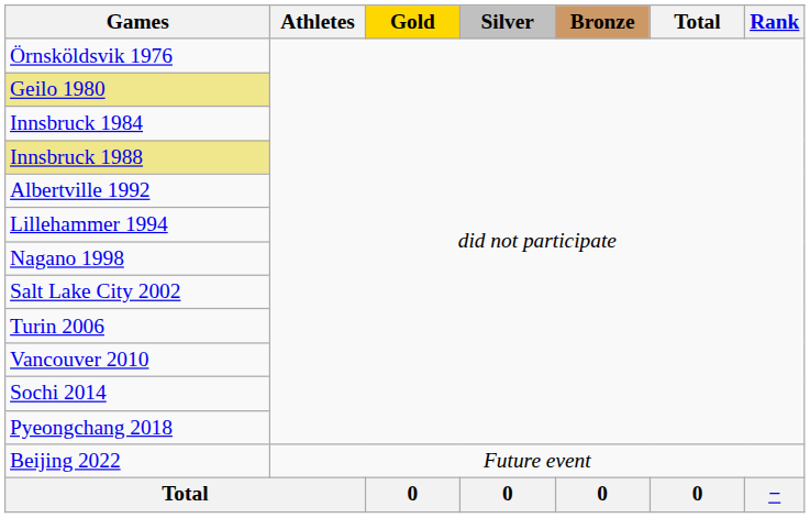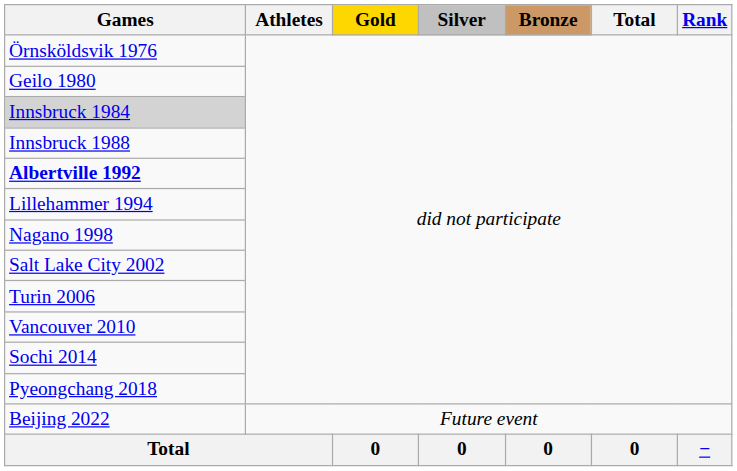Geilo 1980 | Games: khaki background -> no background
Innsbruck 1984 | Games: no background -> lightgrey background
Innsbruck 1988 | Games: khaki background -> no background
Albertville 1992 | Games: normal -> bold
